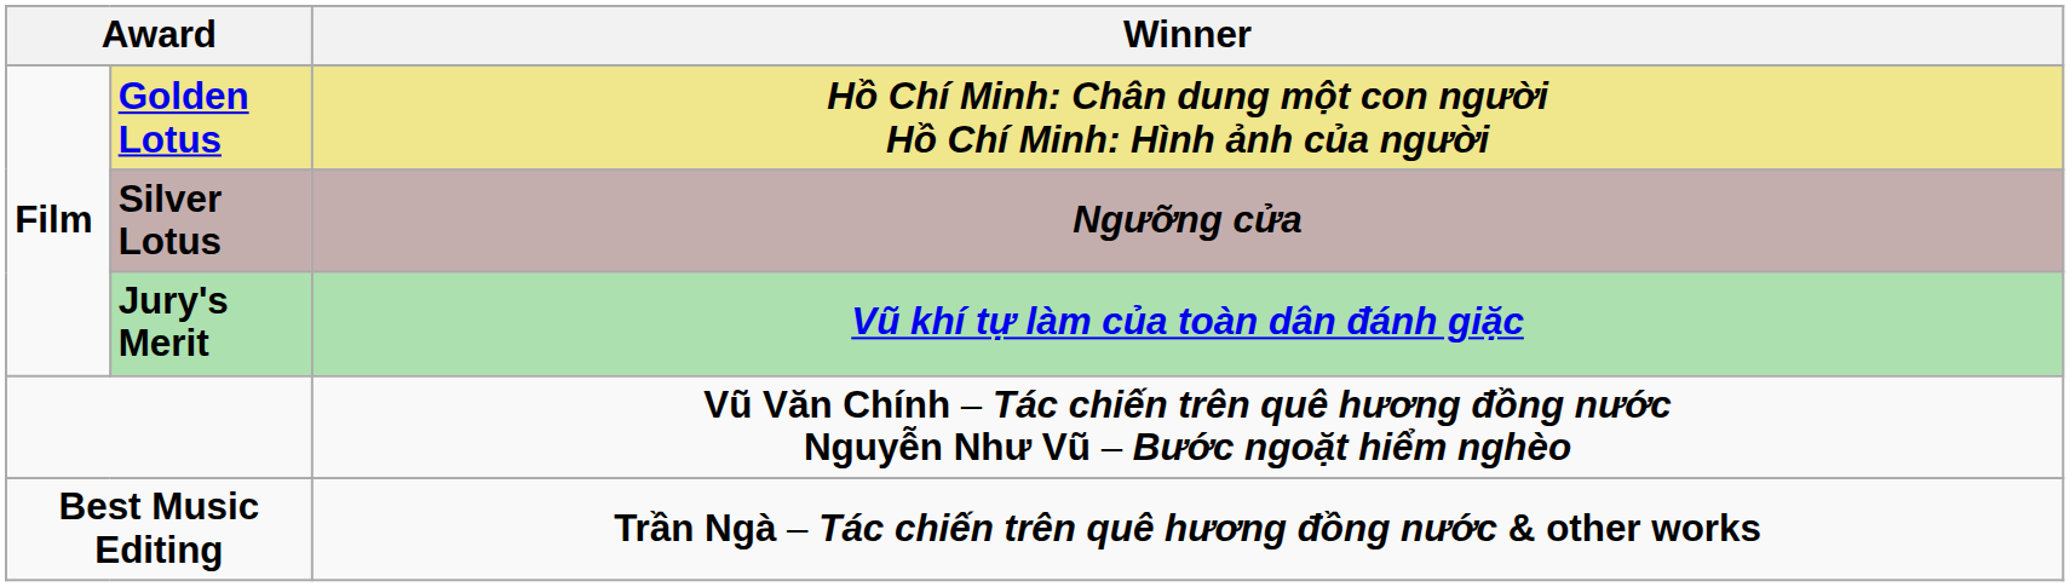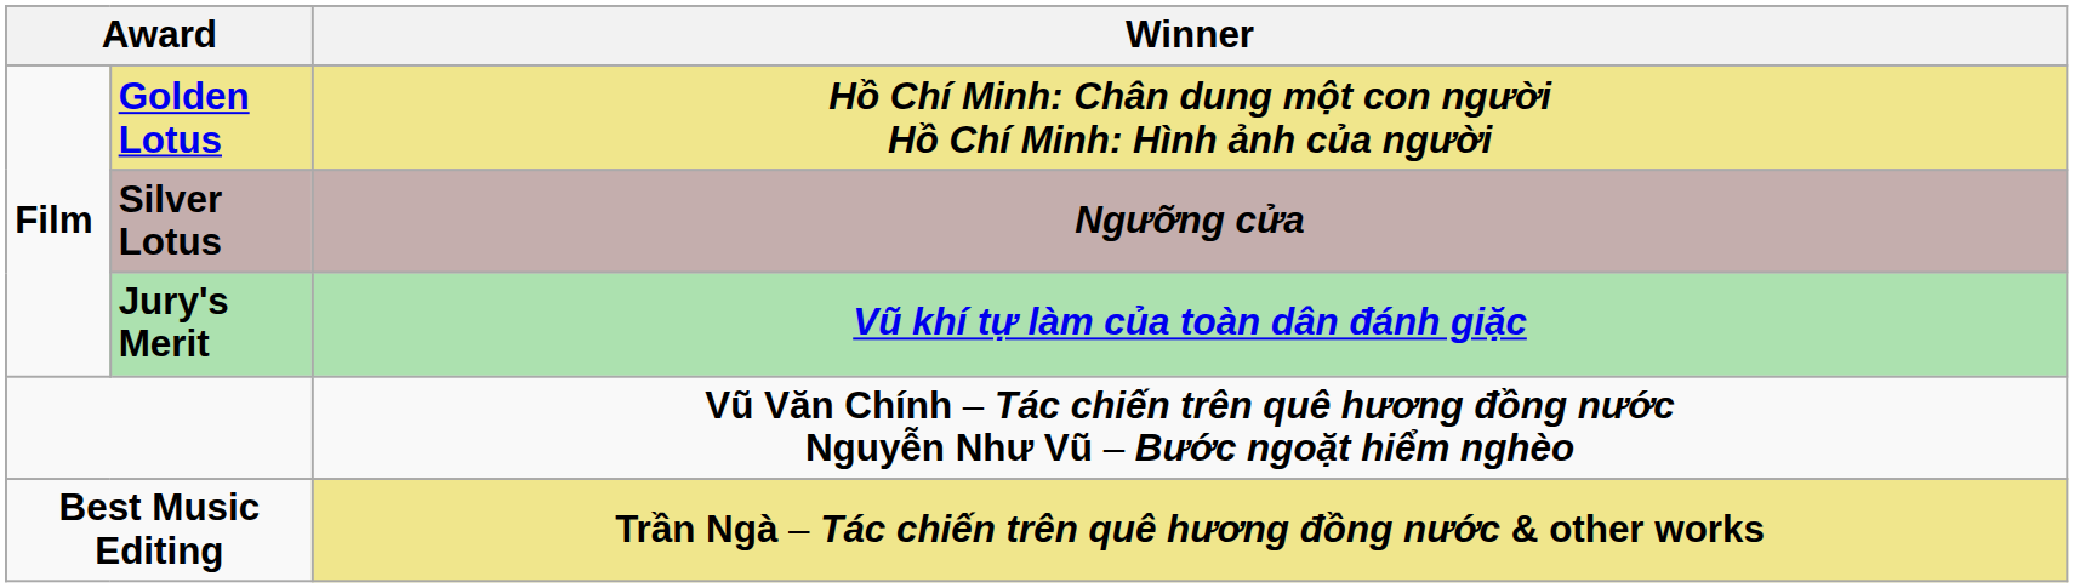Best Music Editing | Winner: no background -> khaki background
